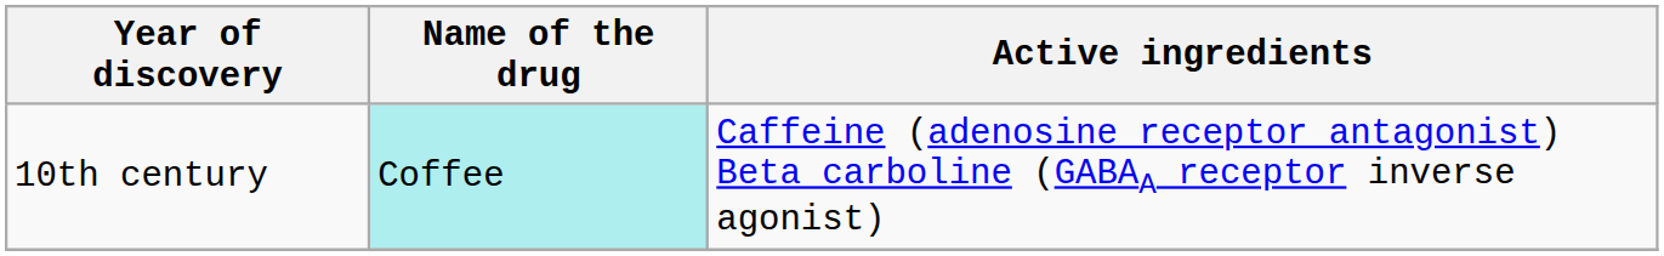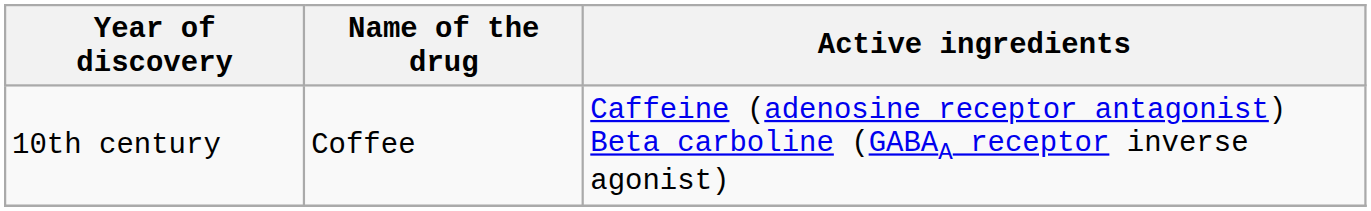10th century | Name of the drug: paleturquoise background -> no background
